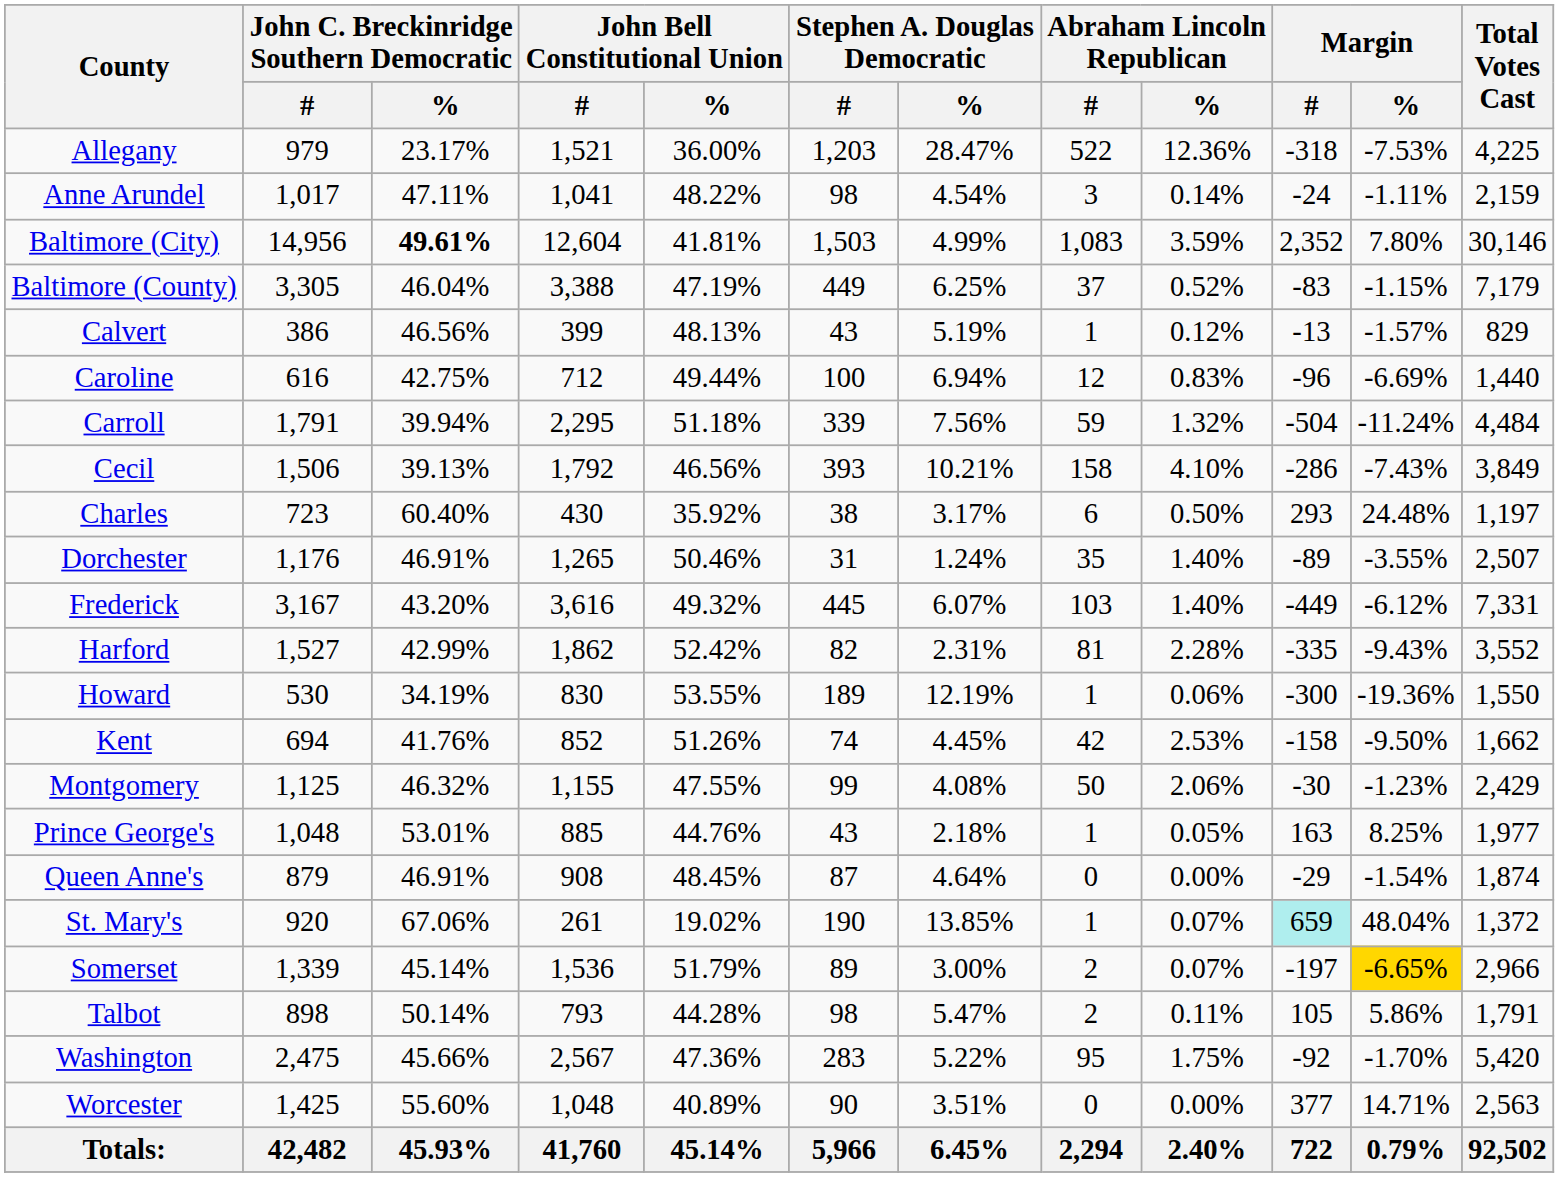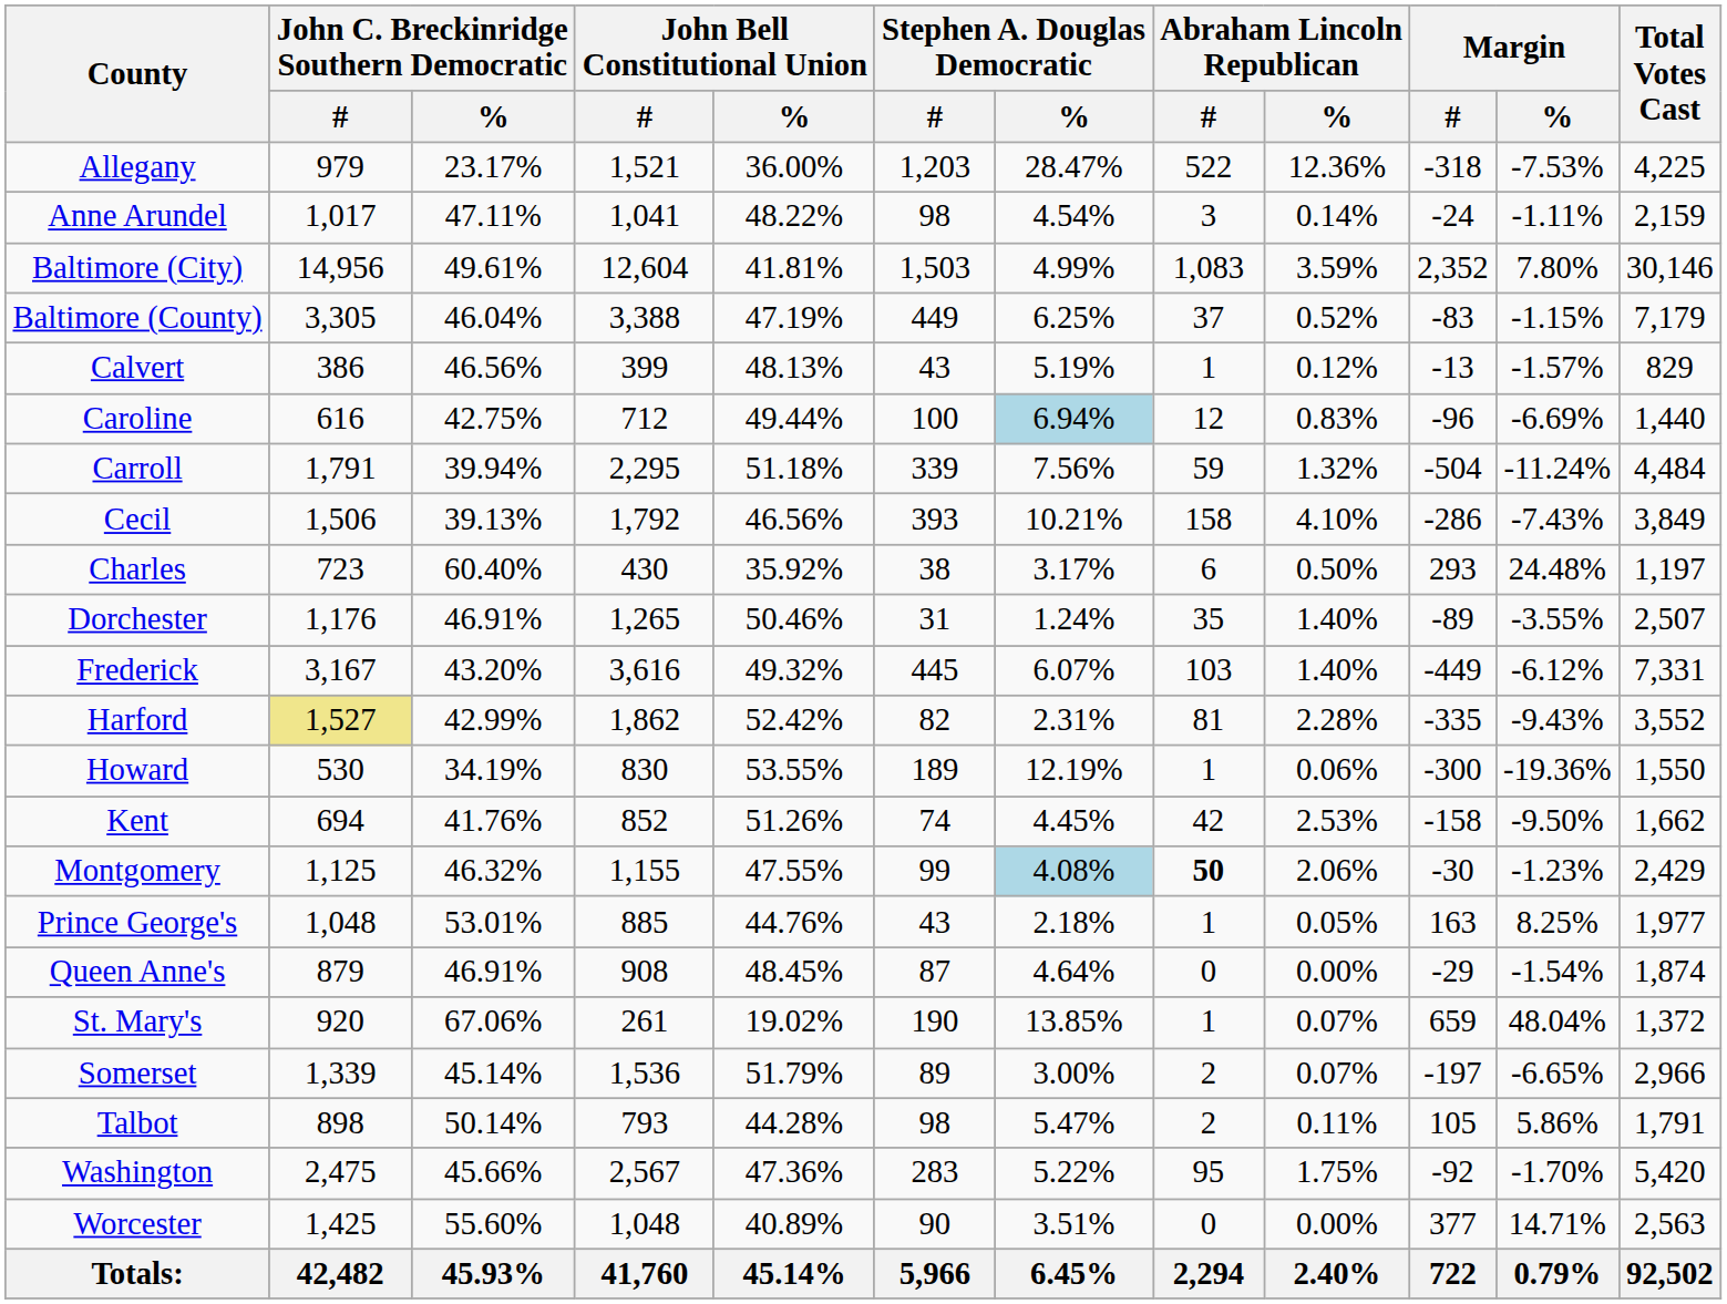Baltimore (City) | John C. Breckinridge Southern Democratic / %: bold -> normal
Caroline | Stephen A. Douglas Democratic / %: no background -> lightblue background
Harford | John C. Breckinridge Southern Democratic / #: no background -> khaki background
Montgomery | Stephen A. Douglas Democratic / %: no background -> lightblue background
Montgomery | Abraham Lincoln Republican / #: normal -> bold
St. Mary's | Margin / #: paleturquoise background -> no background
Somerset | Margin / %: gold background -> no background
